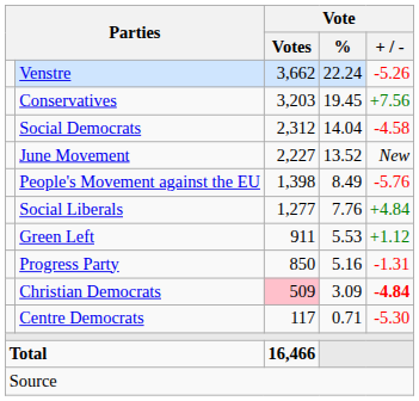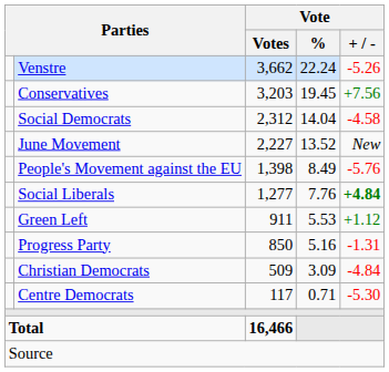Social Liberals | Vote / + / -: normal -> bold
Christian Democrats | Vote / Votes: pink background -> no background
Christian Democrats | Vote / + / -: bold -> normal
